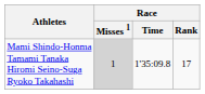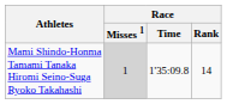row 3 | Race / Rank: 17 -> 14
